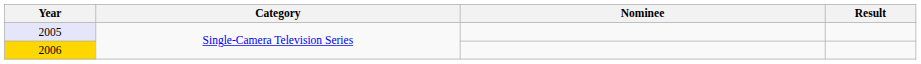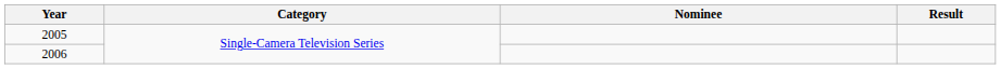2005 | Year: lavender background -> no background
2006 | Year: gold background -> no background
